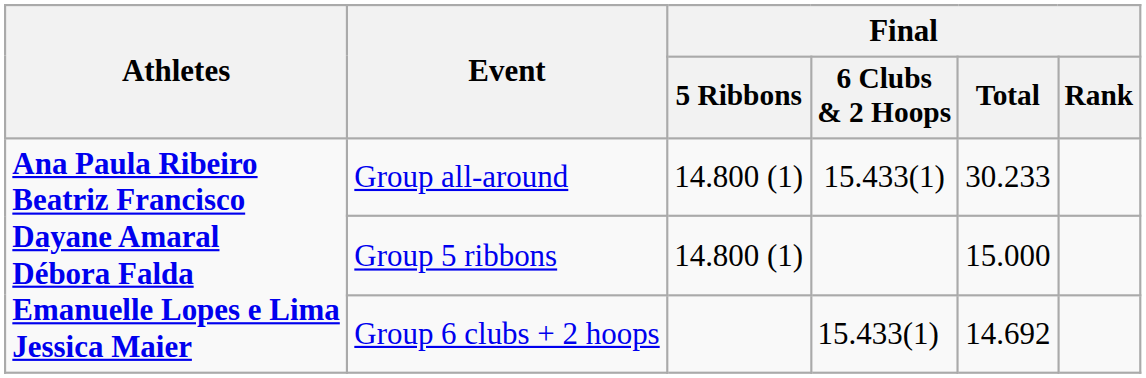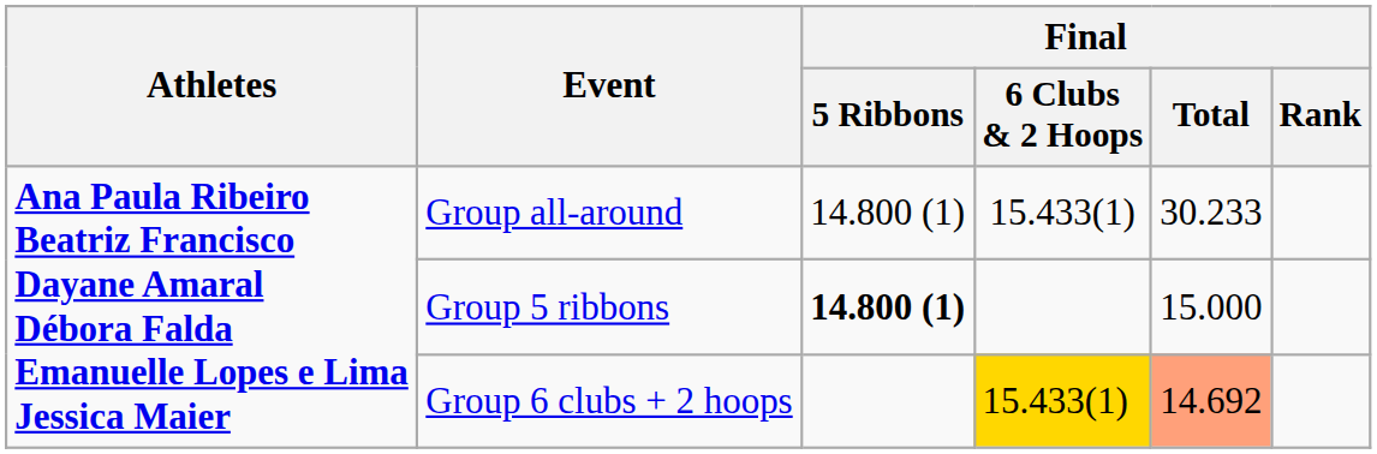Group 5 ribbons | Final / 5 Ribbons: normal -> bold
Group 6 clubs + 2 hoops | Final / 6 Clubs & 2 Hoops: no background -> gold background
Group 6 clubs + 2 hoops | Final / Total: no background -> lightsalmon background
